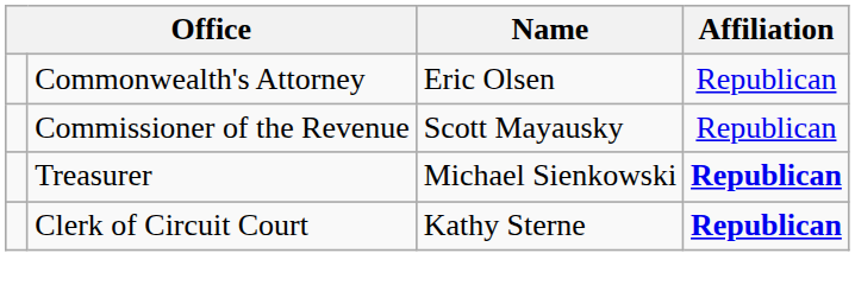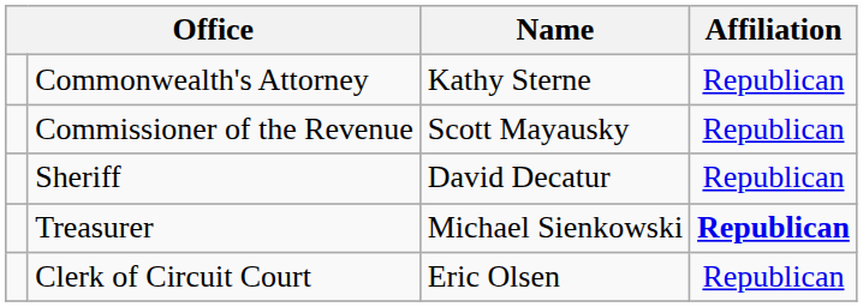Commonwealth's Attorney | Name: Eric Olsen -> Kathy Sterne
+ row: Sheriff | David Decatur | Republican
Clerk of Circuit Court | Name: Kathy Sterne -> Eric Olsen
Clerk of Circuit Court | Affiliation: bold -> normal
